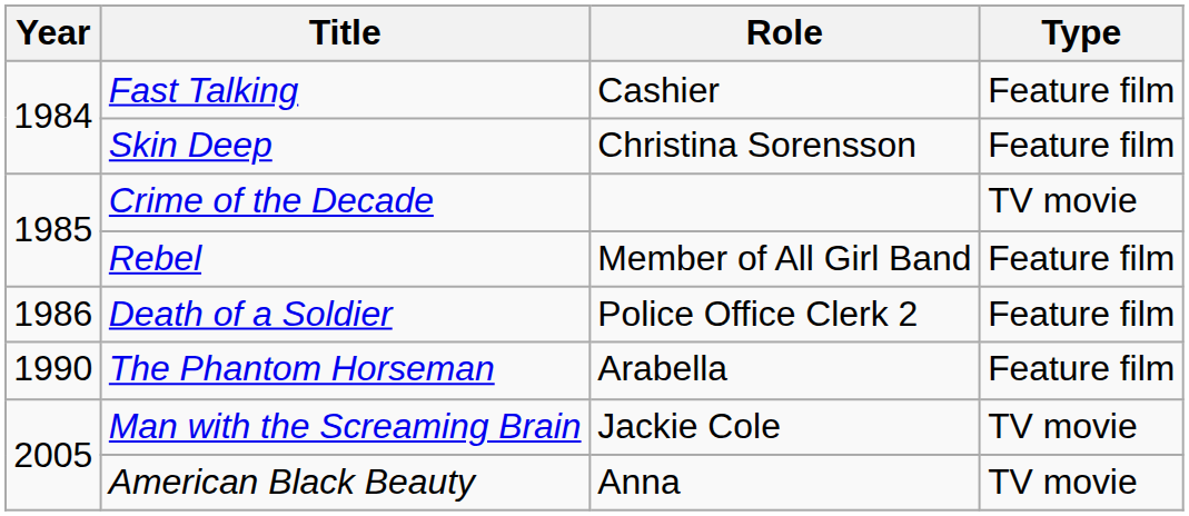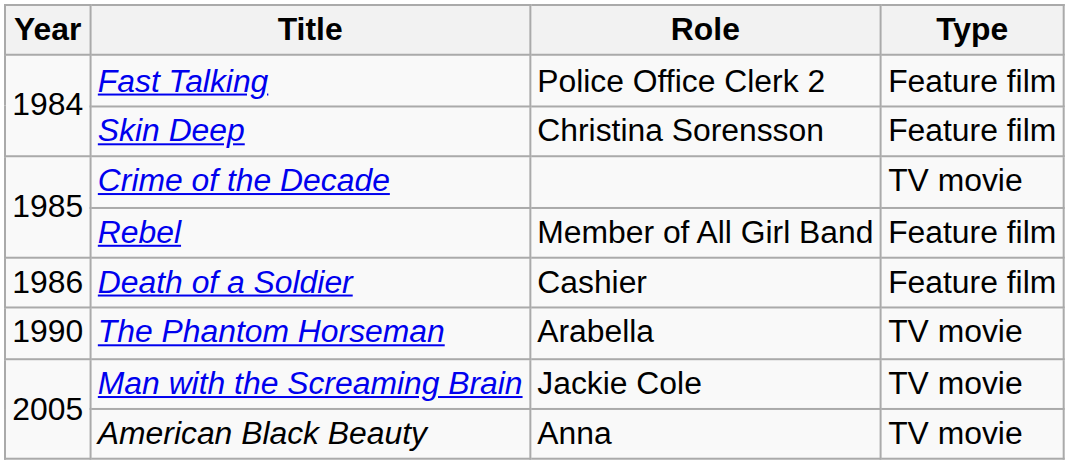Fast Talking | Role: Cashier -> Police Office Clerk 2
Death of a Soldier | Role: Police Office Clerk 2 -> Cashier
The Phantom Horseman | Type: Feature film -> TV movie
